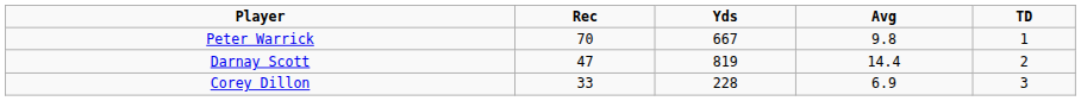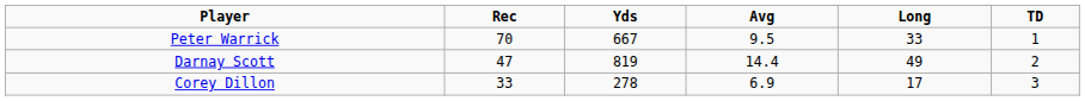+ column: Long | 33 | 49 | 17
Peter Warrick | Avg: 9.8 -> 9.5
Corey Dillon | Yds: 228 -> 278
